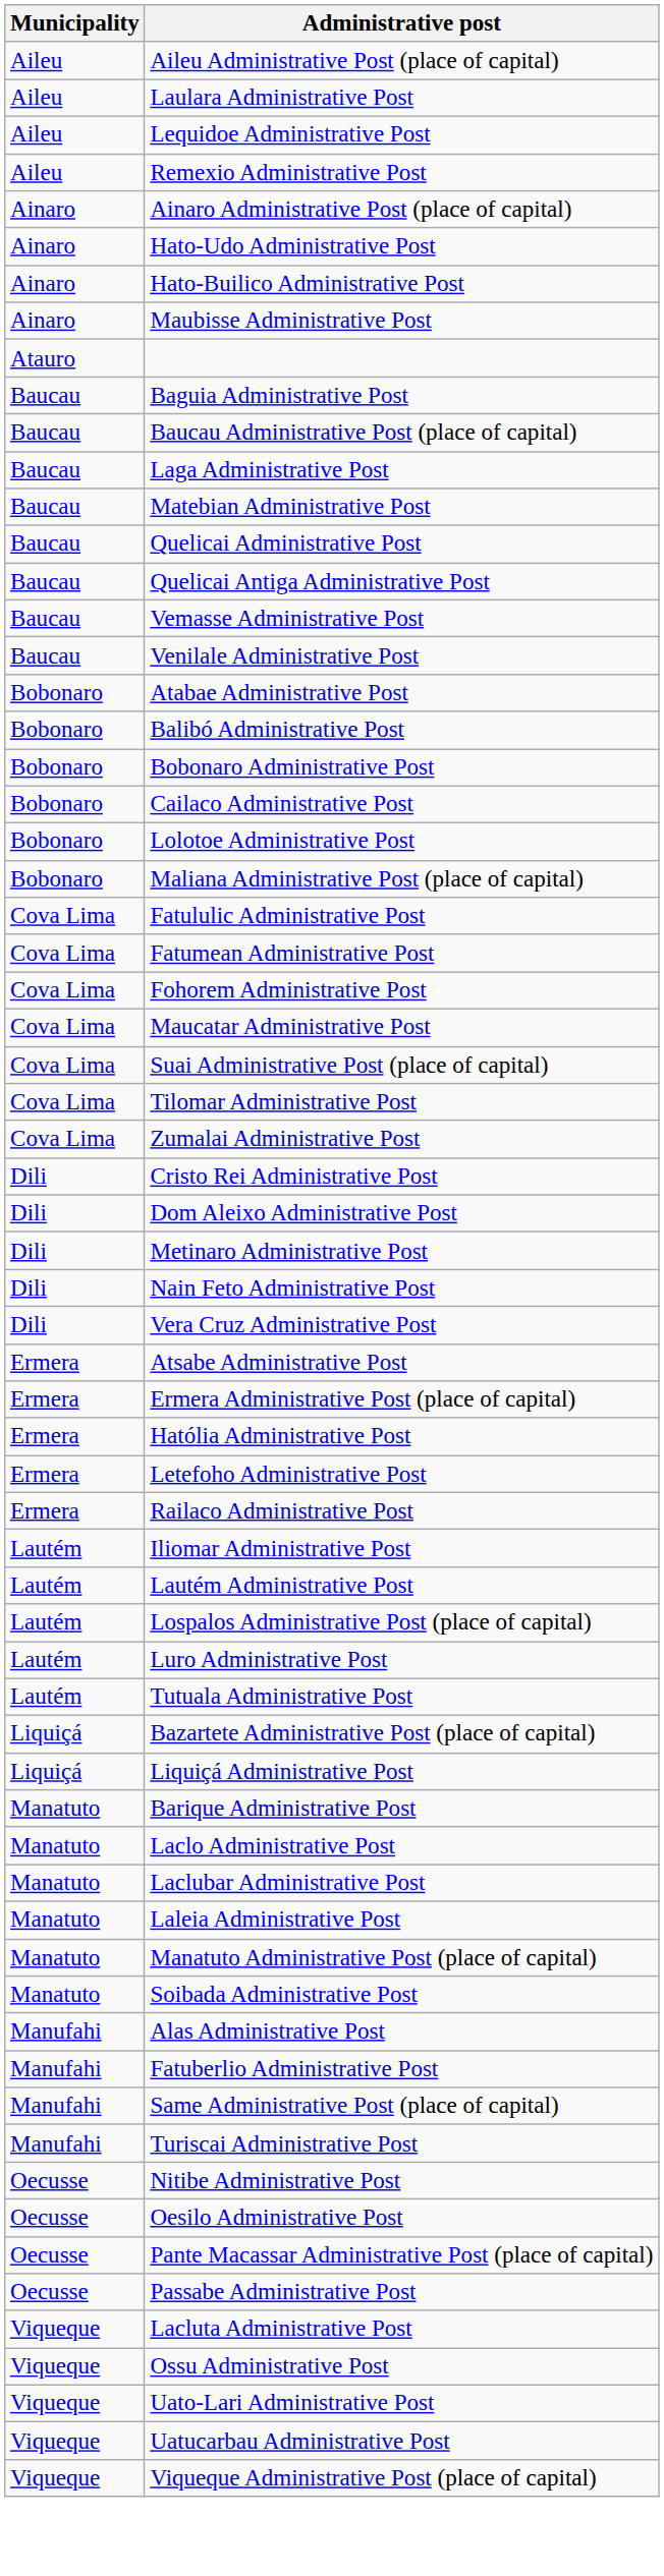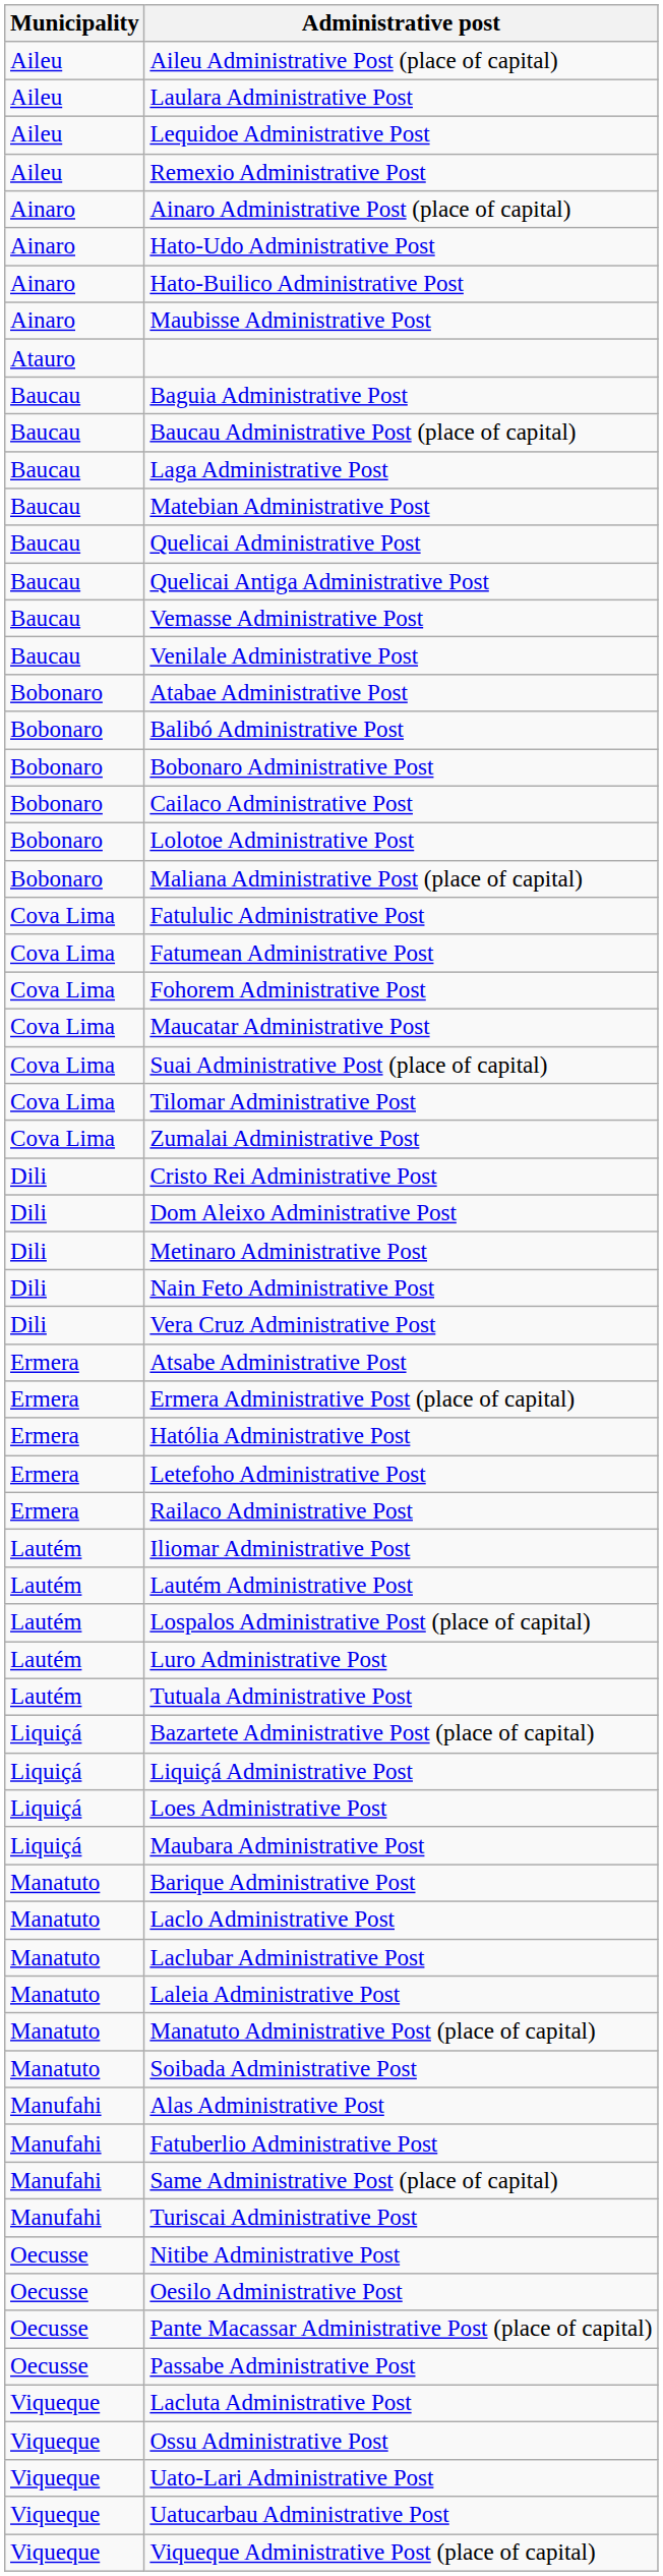+ row: Liquiçá | Loes Administrative Post
+ row: Liquiçá | Maubara Administrative Post
